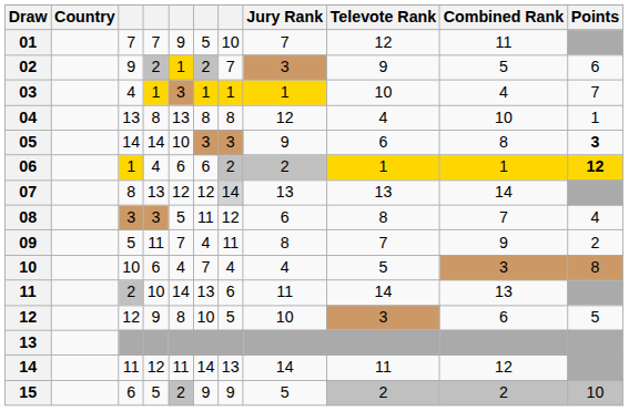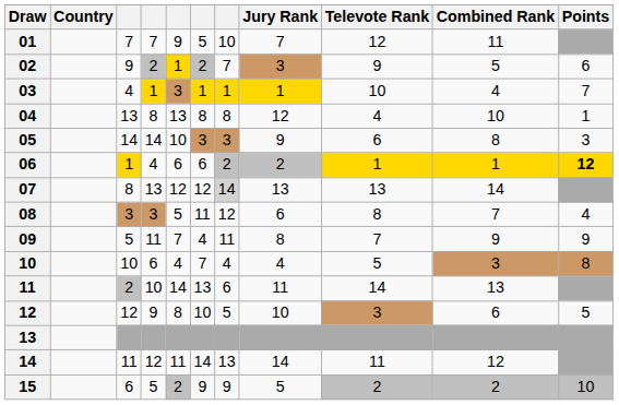05 | Points: bold -> normal
09 | Points: 2 -> 9
